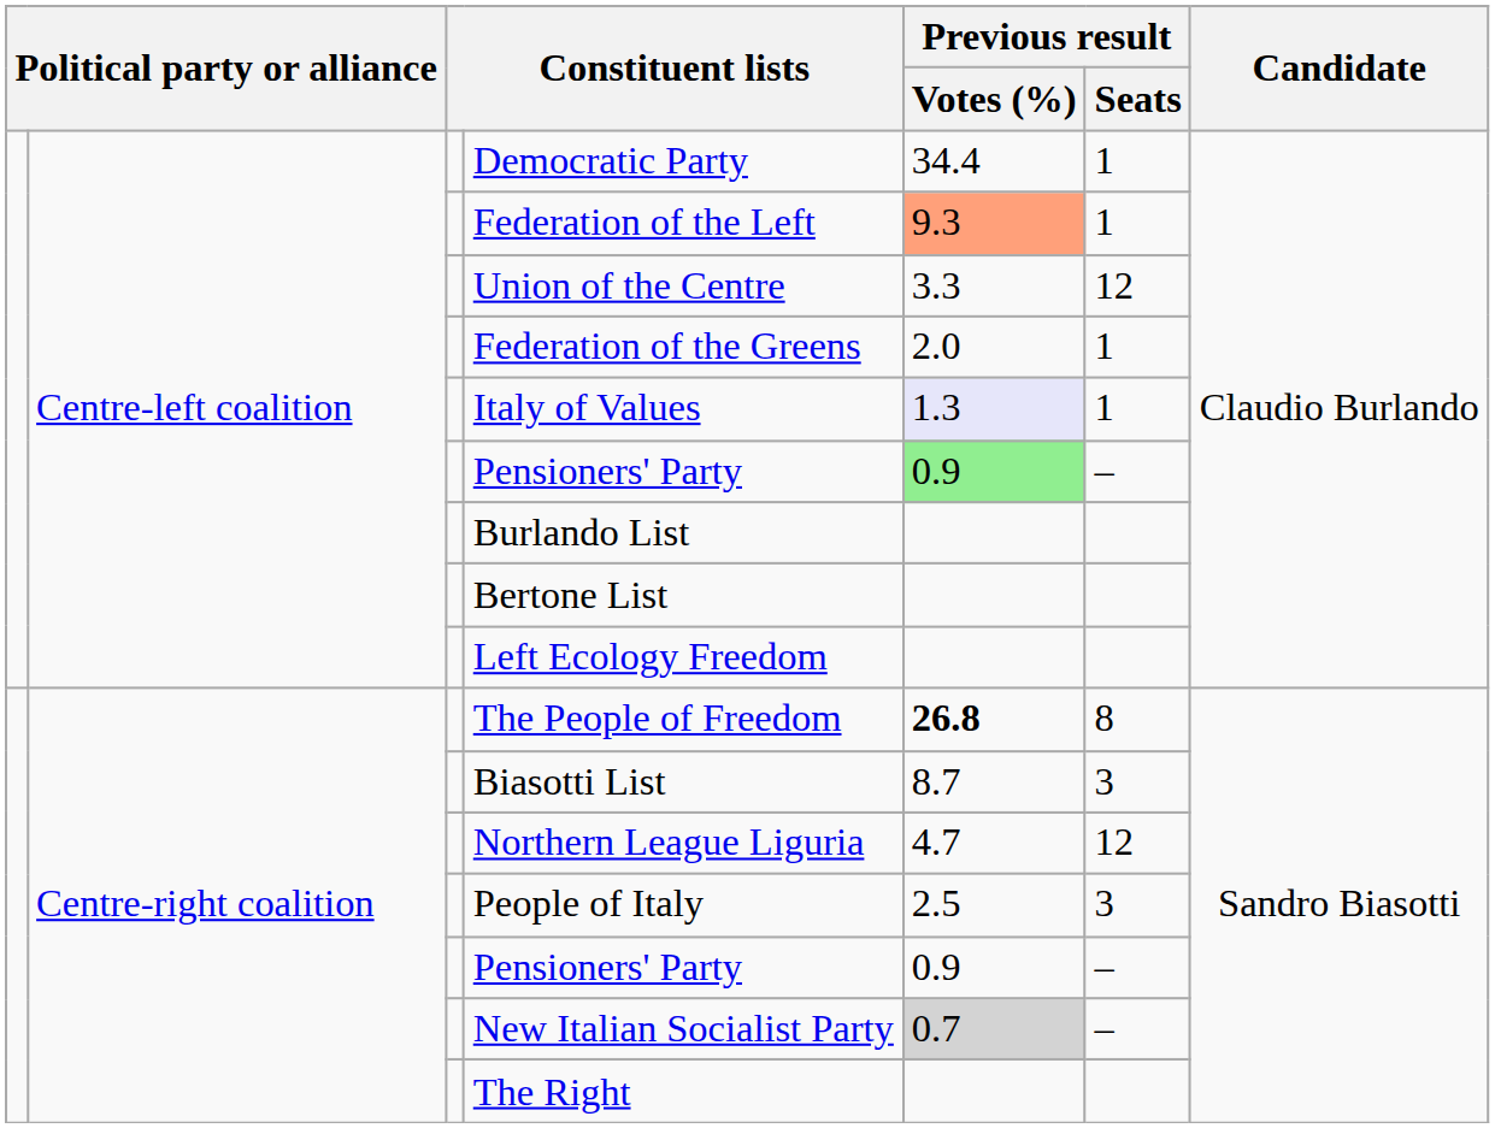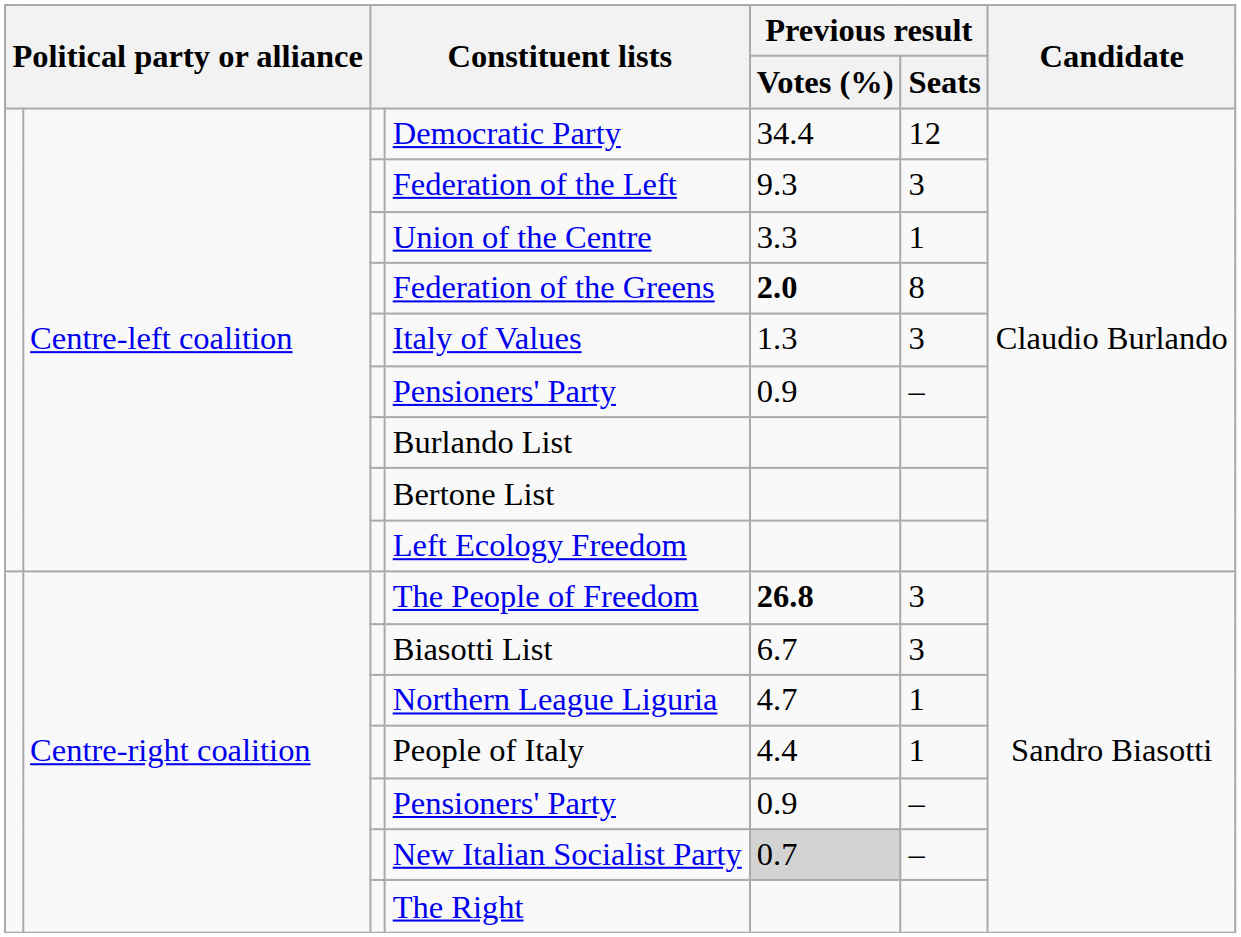Democratic Party | Previous result / Seats: 1 -> 12
Federation of the Left | Previous result / Votes (%): lightsalmon background -> no background
Federation of the Left | Previous result / Seats: 1 -> 3
Union of the Centre | Previous result / Seats: 12 -> 1
Federation of the Greens | Previous result / Votes (%): normal -> bold
Federation of the Greens | Previous result / Seats: 1 -> 8
Italy of Values | Previous result / Votes (%): lavender background -> no background
Italy of Values | Previous result / Seats: 1 -> 3
Centre-left coalition / Pensioners' Party | Previous result / Votes (%): lightgreen background -> no background
The People of Freedom | Previous result / Seats: 8 -> 3
Biasotti List | Previous result / Votes (%): 8.7 -> 6.7
Northern League Liguria | Previous result / Seats: 12 -> 1
People of Italy | Previous result / Votes (%): 2.5 -> 4.4
People of Italy | Previous result / Seats: 3 -> 1
